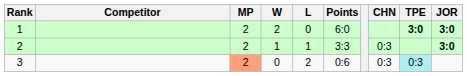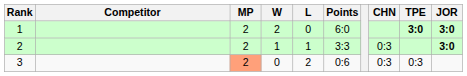3 | TPE: paleturquoise background -> no background
